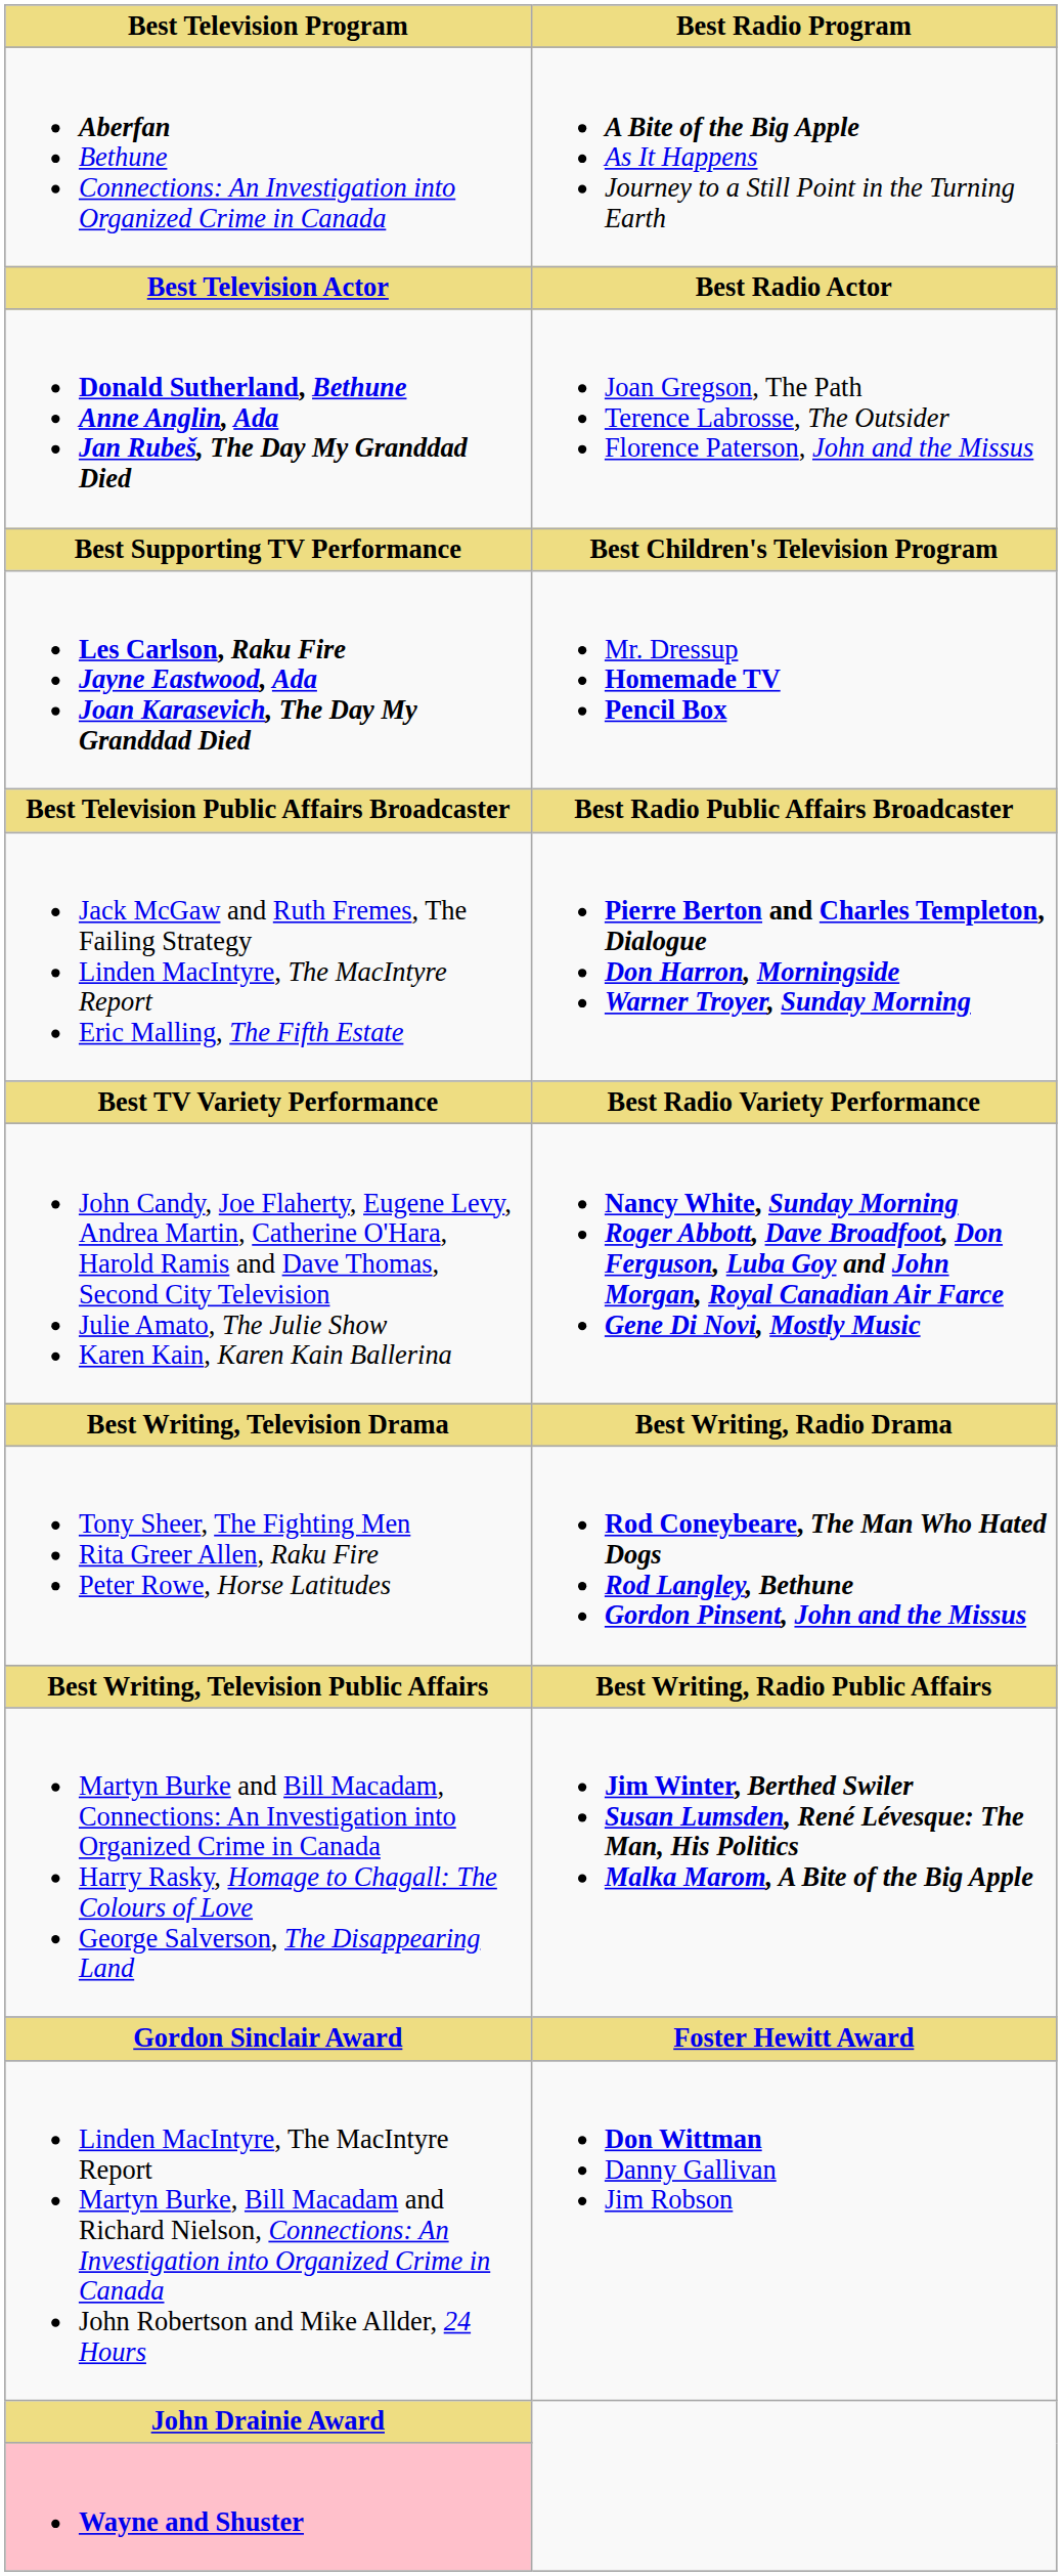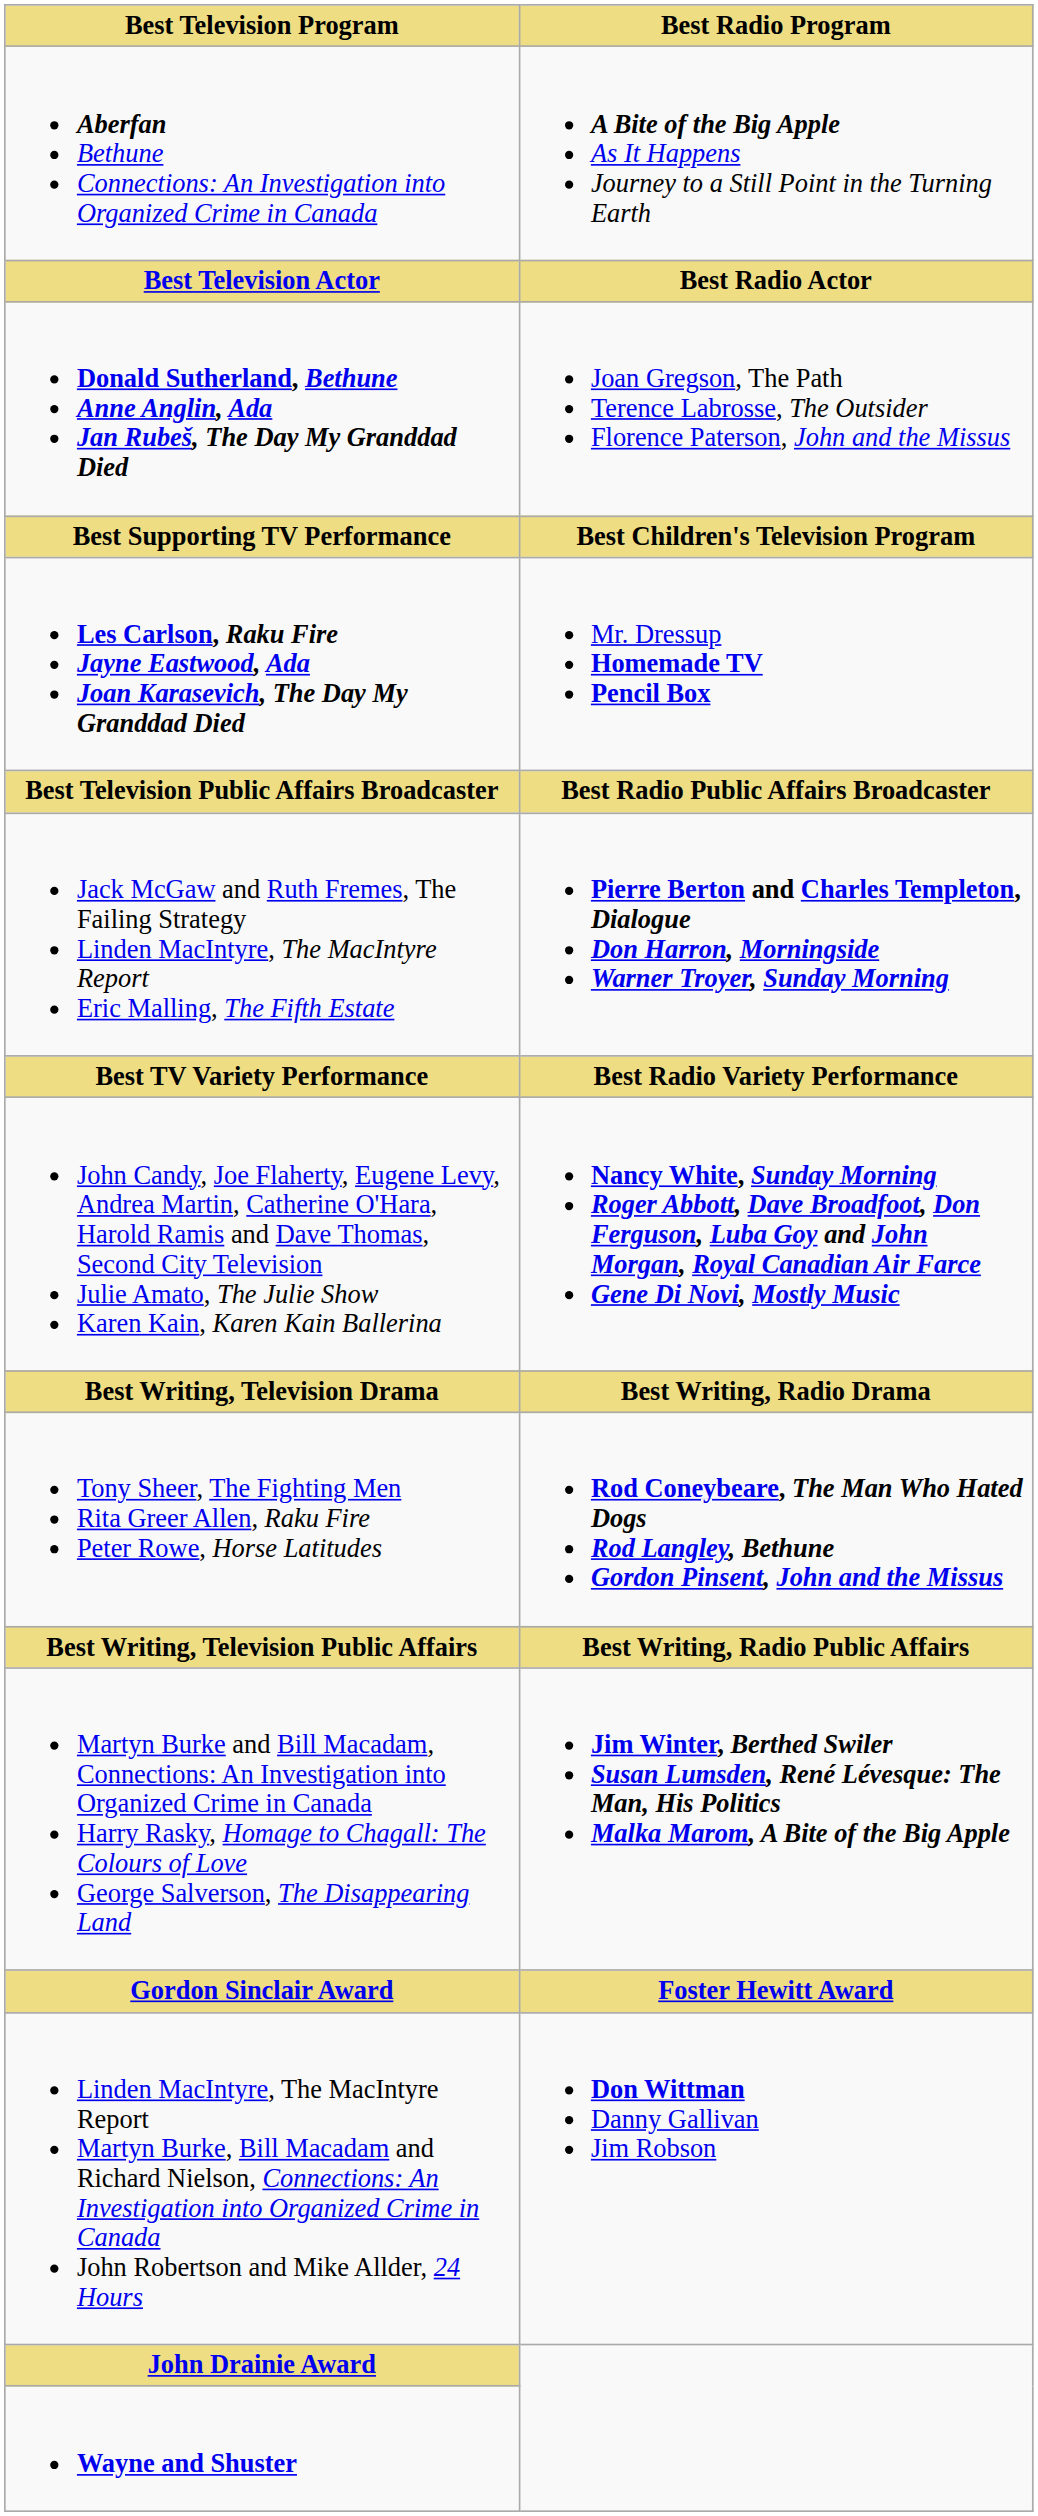Wayne and Shuster | Best Television Program: pink background -> no background
